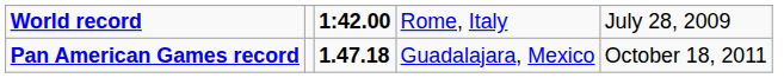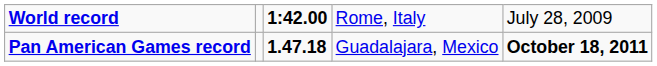Pan American Games record | column 5: normal -> bold
